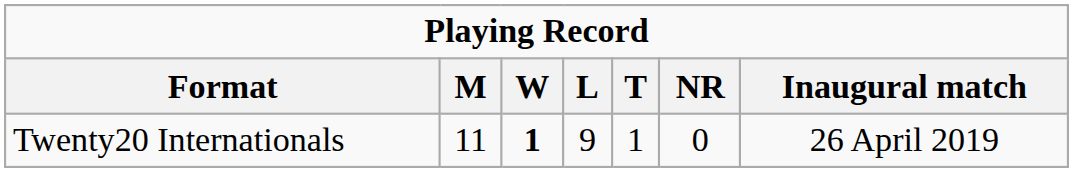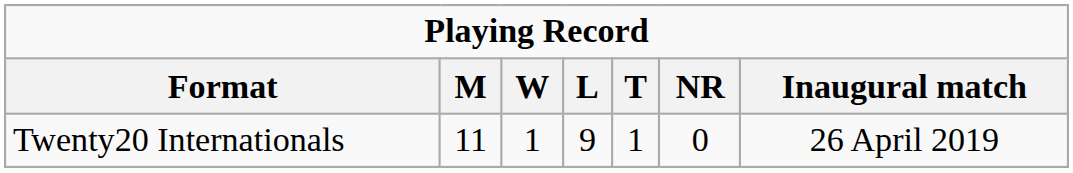Twenty20 Internationals | W: bold -> normal
